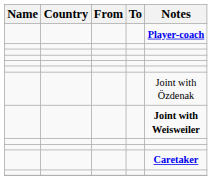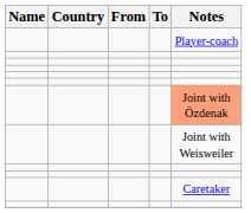row 2 | Notes: bold -> normal
row 8 | Notes: no background -> lightsalmon background
row 9 | Notes: bold -> normal
row 12 | Notes: bold -> normal
